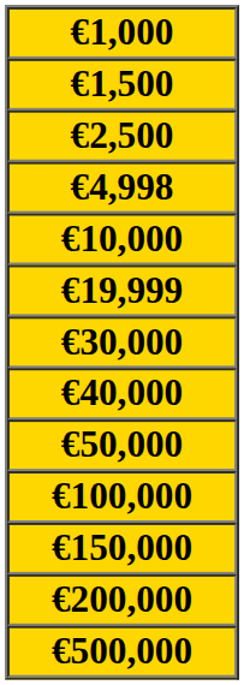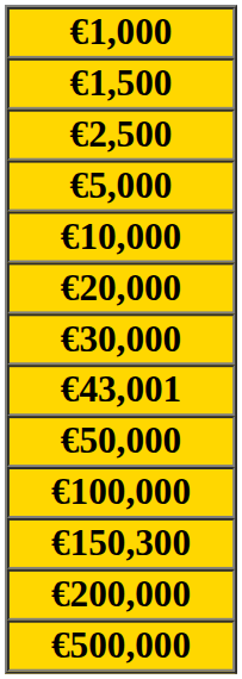row 4 | column 1: €4,998 -> €5,000
row 6 | column 1: €19,999 -> €20,000
row 8 | column 1: €40,000 -> €43,001
row 11 | column 1: €150,000 -> €150,300
